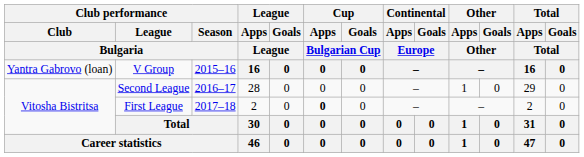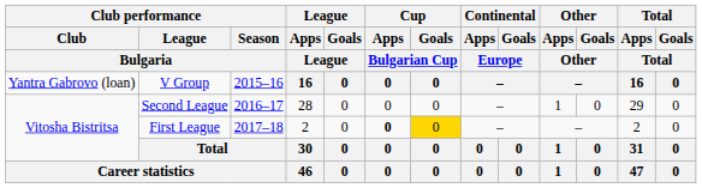First League | Cup / Goals / Bulgarian Cup: no background -> gold background
